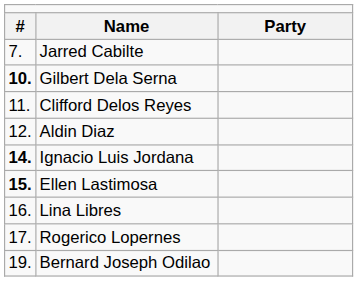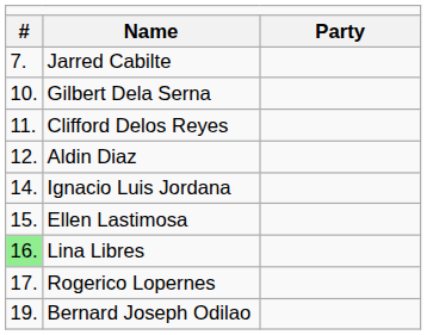Gilbert Dela Serna | column 1: bold -> normal
Ignacio Luis Jordana | column 1: bold -> normal
Ellen Lastimosa | column 1: bold -> normal
Lina Libres | column 1: no background -> lightgreen background
